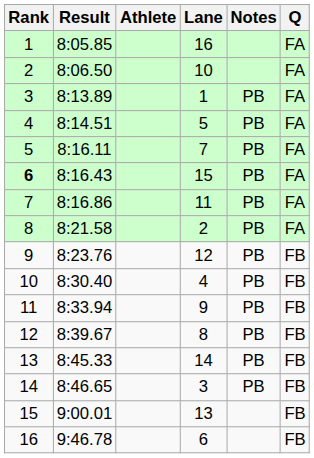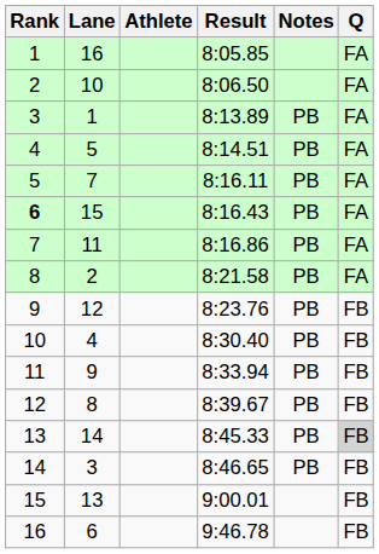columns swapped: Lane <-> Result
row 14 | Q: no background -> lightgrey background
